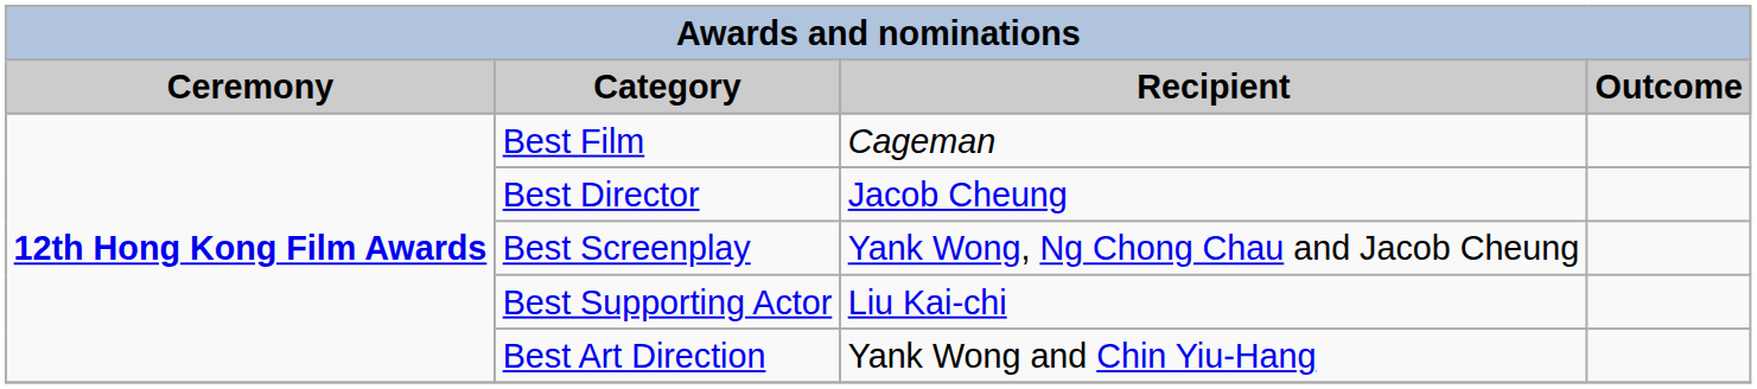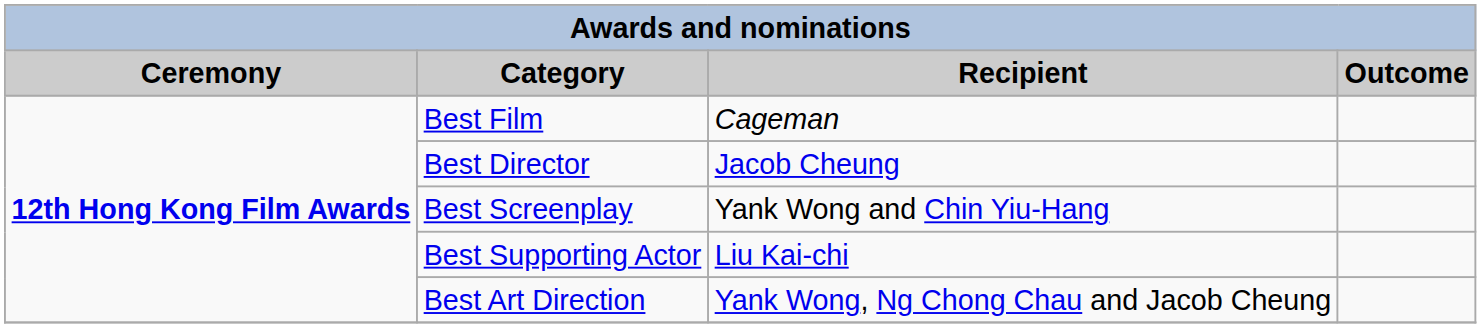Best Screenplay | Recipient: Yank Wong, Ng Chong Chau and Jacob Cheung -> Yank Wong and Chin Yiu-Hang
Best Art Direction | Recipient: Yank Wong and Chin Yiu-Hang -> Yank Wong, Ng Chong Chau and Jacob Cheung
